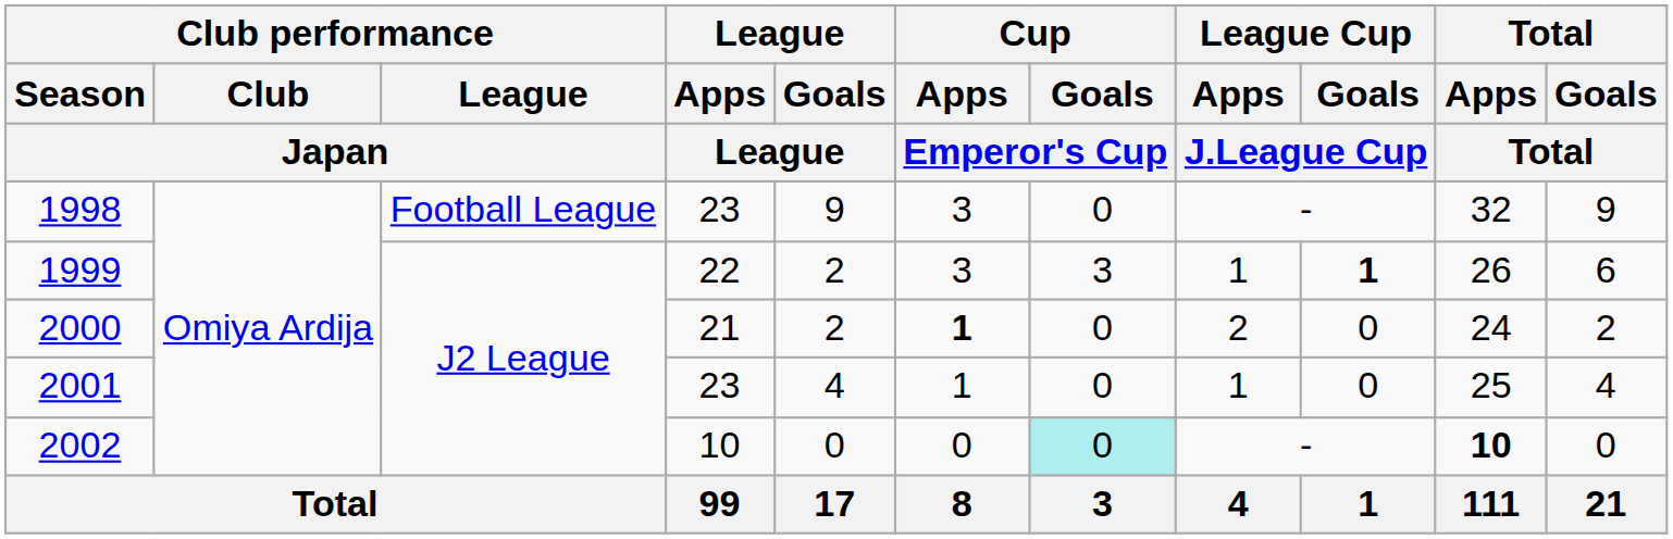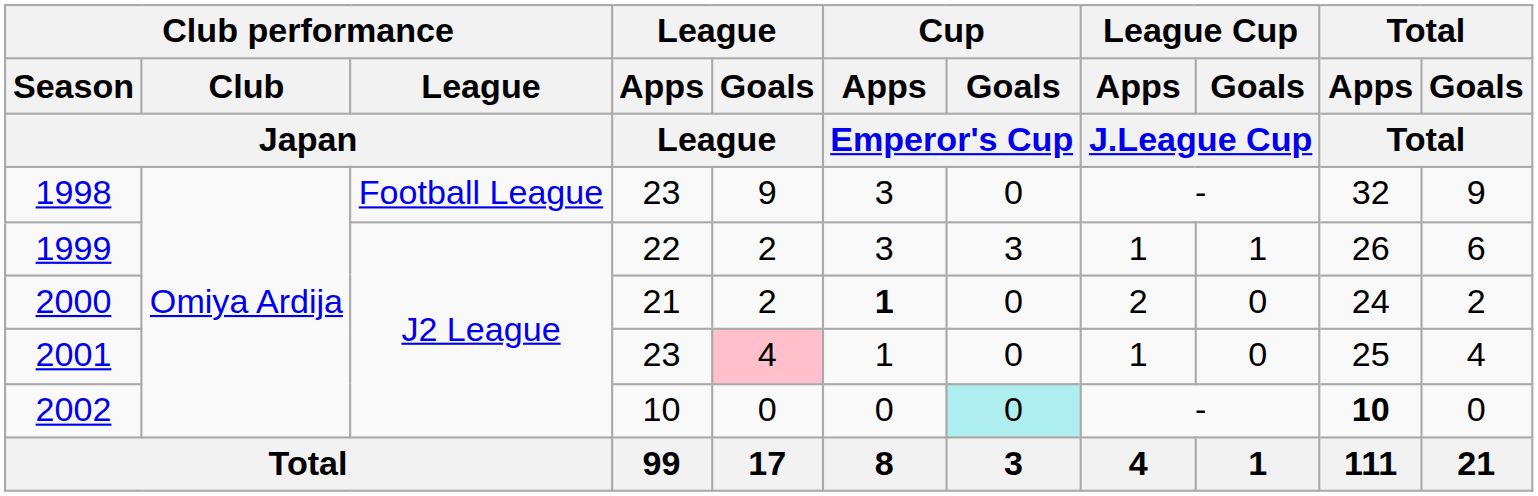1999 | League Cup / Goals / J.League Cup: bold -> normal
2001 | League / Goals / League: no background -> pink background
